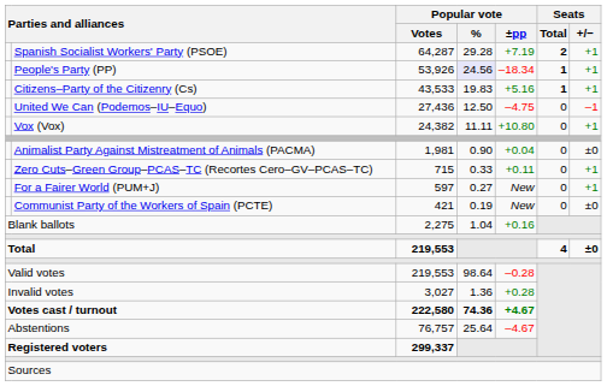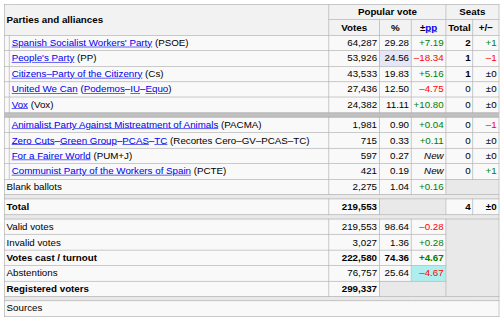People's Party (PP) | Seats / +/−: +1 -> –1
Citizens–Party of the Citizenry (Cs) | Seats / +/−: +1 -> ±0
United We Can (Podemos–IU–Equo) | Seats / +/−: –1 -> ±0
Vox (Vox) | Seats / +/−: +1 -> ±0
Animalist Party Against Mistreatment of Animals (PACMA) | Seats / +/−: ±0 -> –1
Zero Cuts–Green Group–PCAS–TC (Recortes Cero–GV–PCAS–TC) | Seats / +/−: +1 -> ±0
For a Fairer World (PUM+J) | Seats / +/−: +1 -> ±0
Communist Party of the Workers of Spain (PCTE) | Seats / +/−: ±0 -> +1
Abstentions | Popular vote / ±pp: no background -> paleturquoise background
